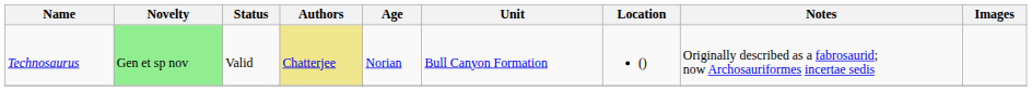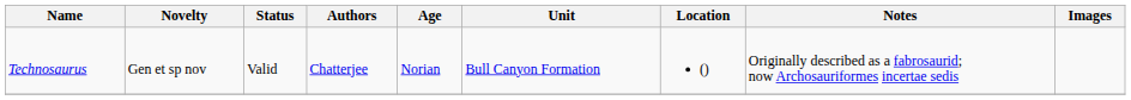Technosaurus | Novelty: lightgreen background -> no background
Technosaurus | Authors: khaki background -> no background
